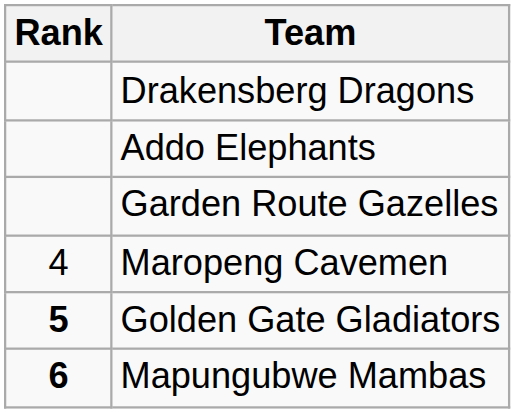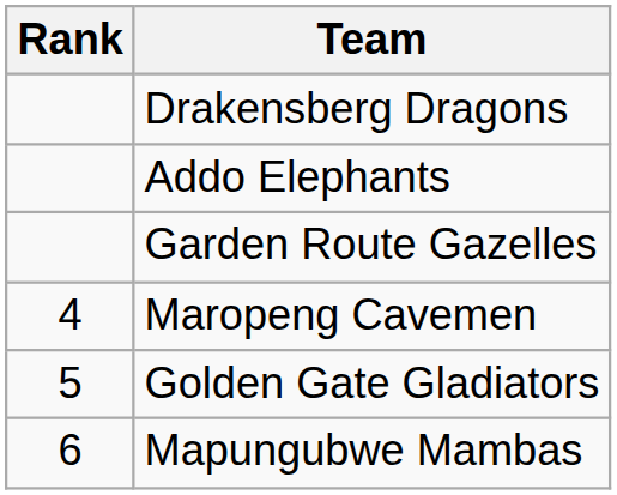Golden Gate Gladiators | Rank: bold -> normal
Mapungubwe Mambas | Rank: bold -> normal
